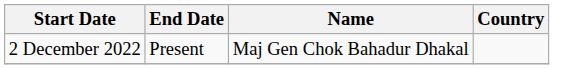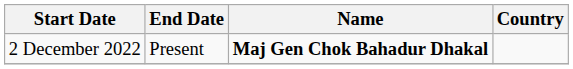2 December 2022 | Name: normal -> bold
